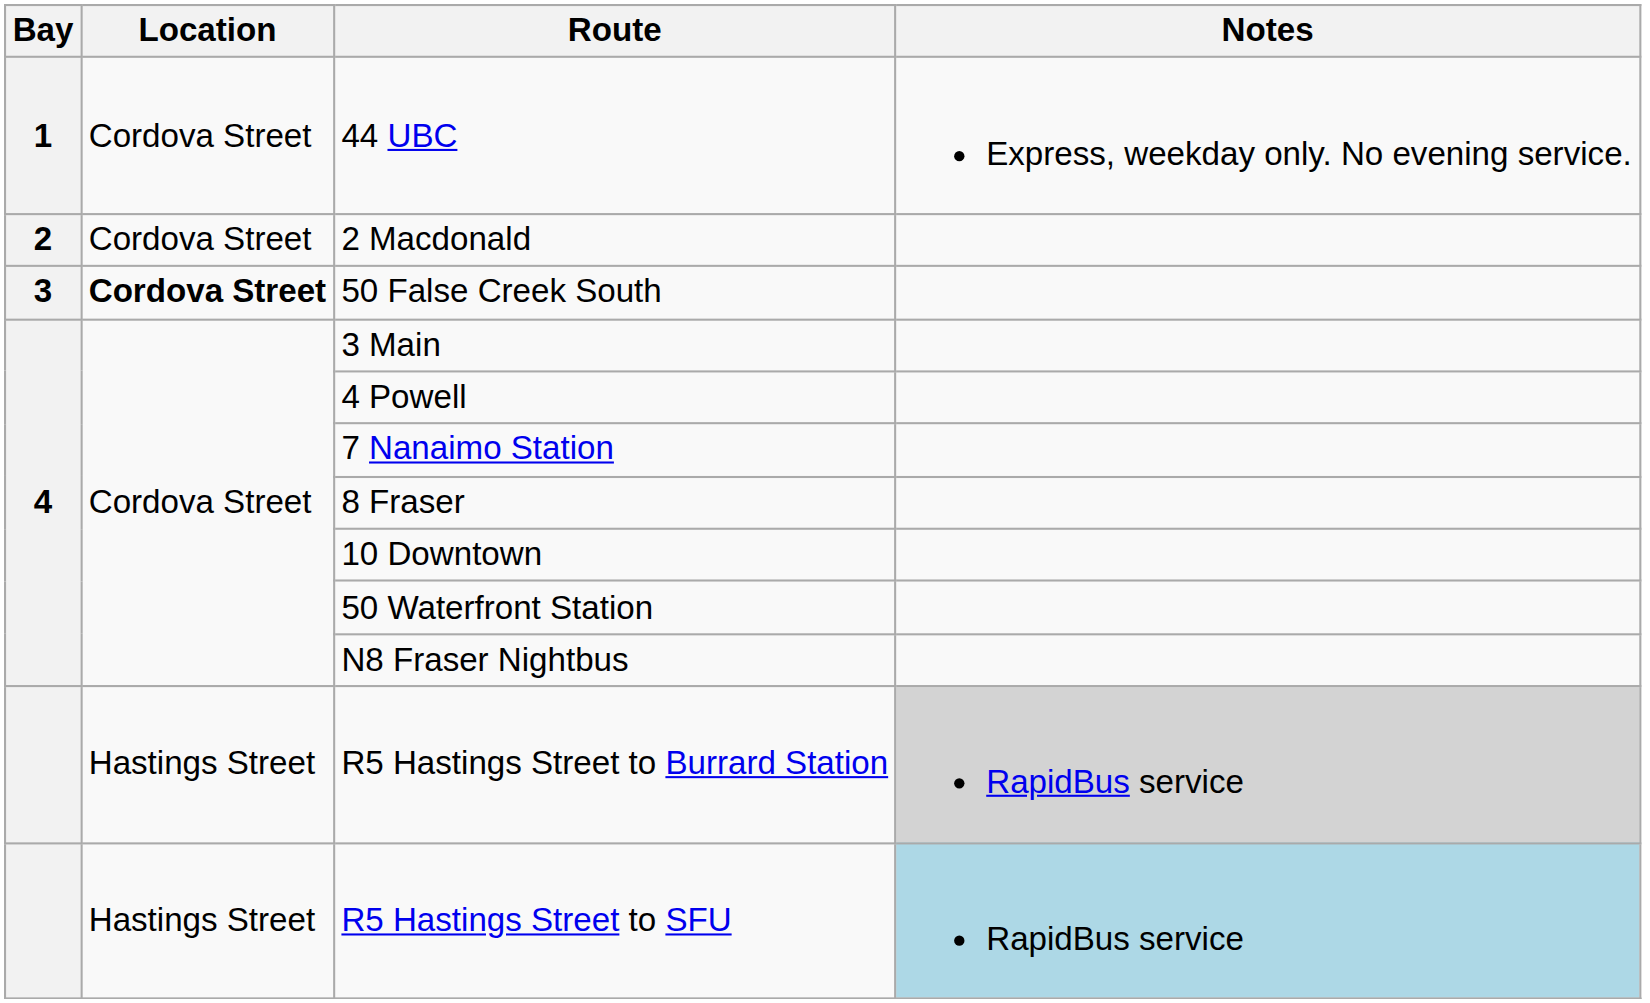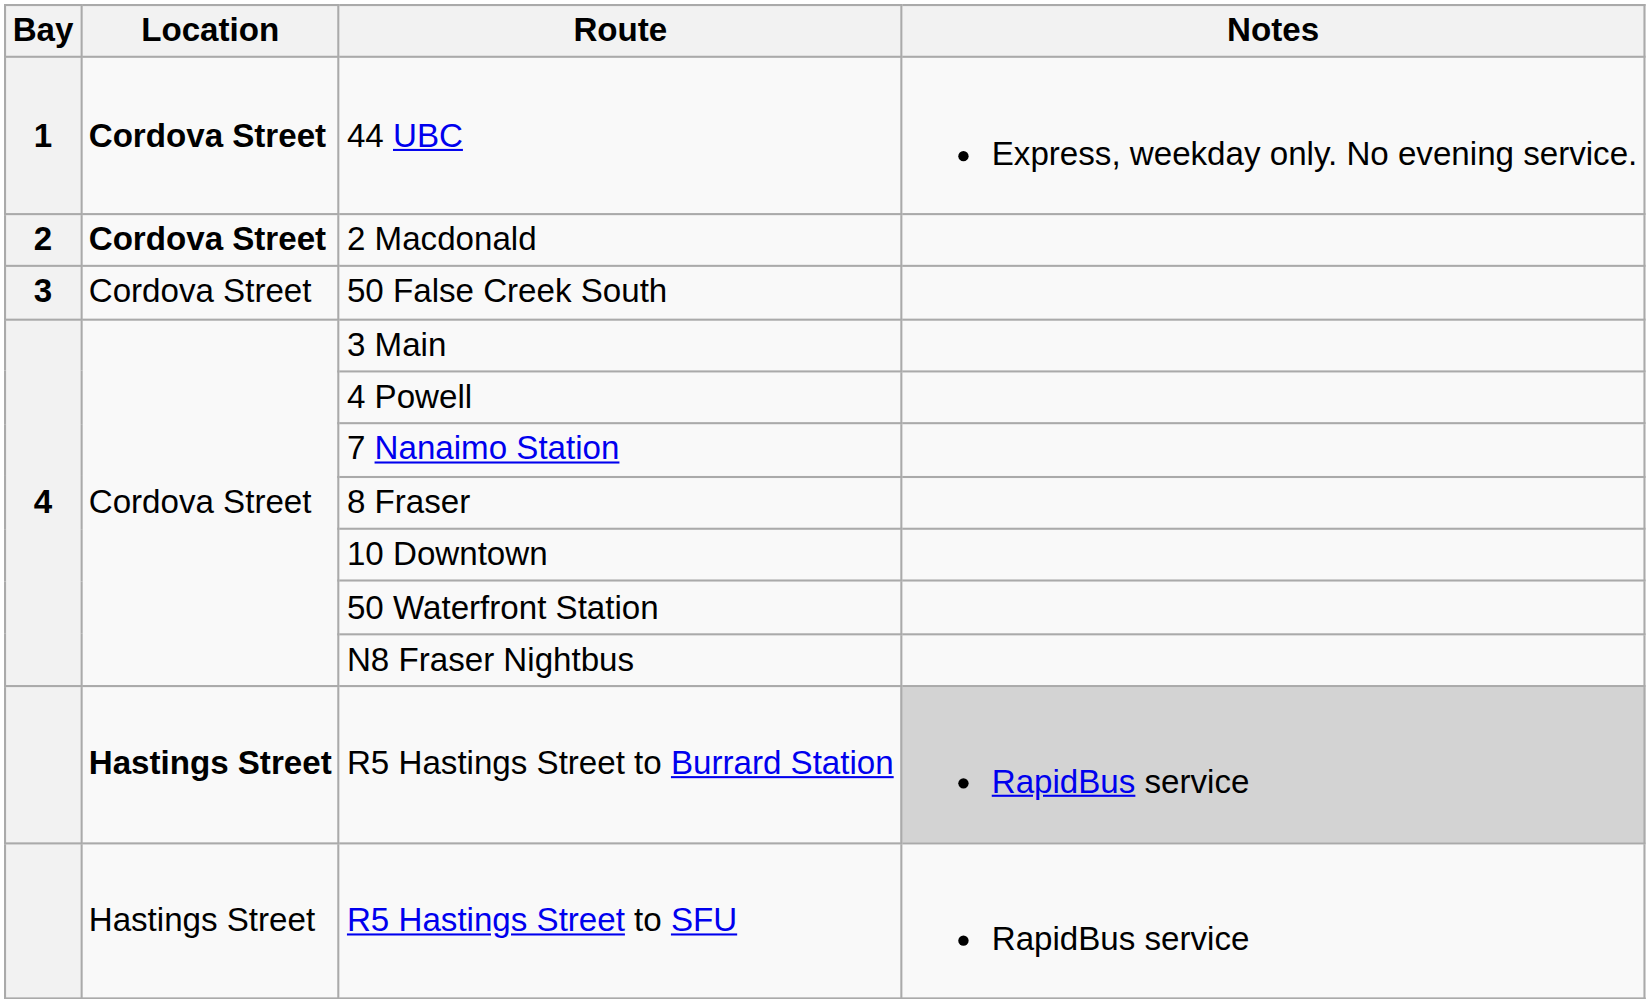44 UBC | Location: normal -> bold
2 Macdonald | Location: normal -> bold
50 False Creek South | Location: bold -> normal
R5 Hastings Street to Burrard Station | Location: normal -> bold
R5 Hastings Street to SFU | Notes: lightblue background -> no background
